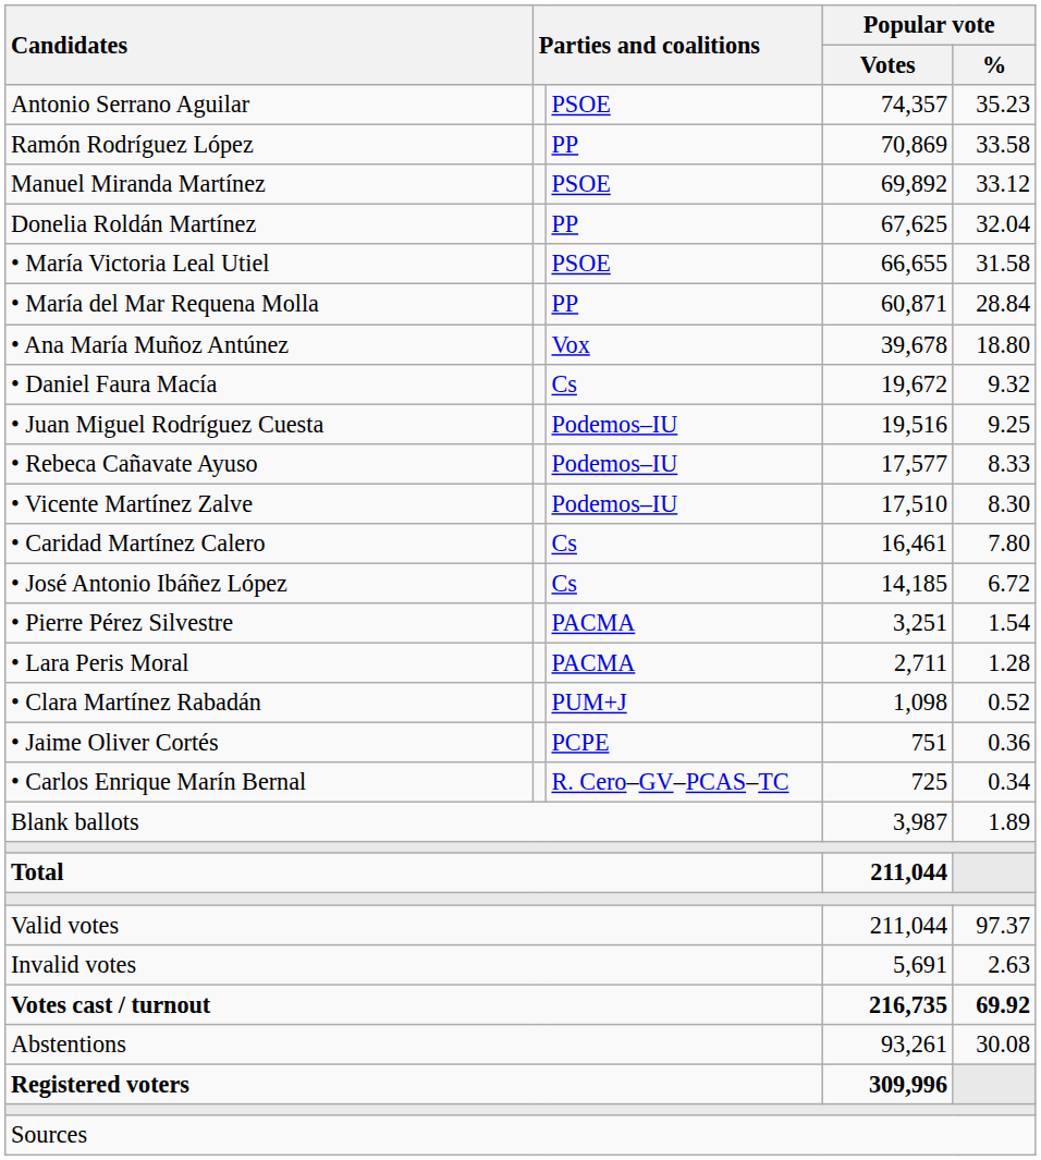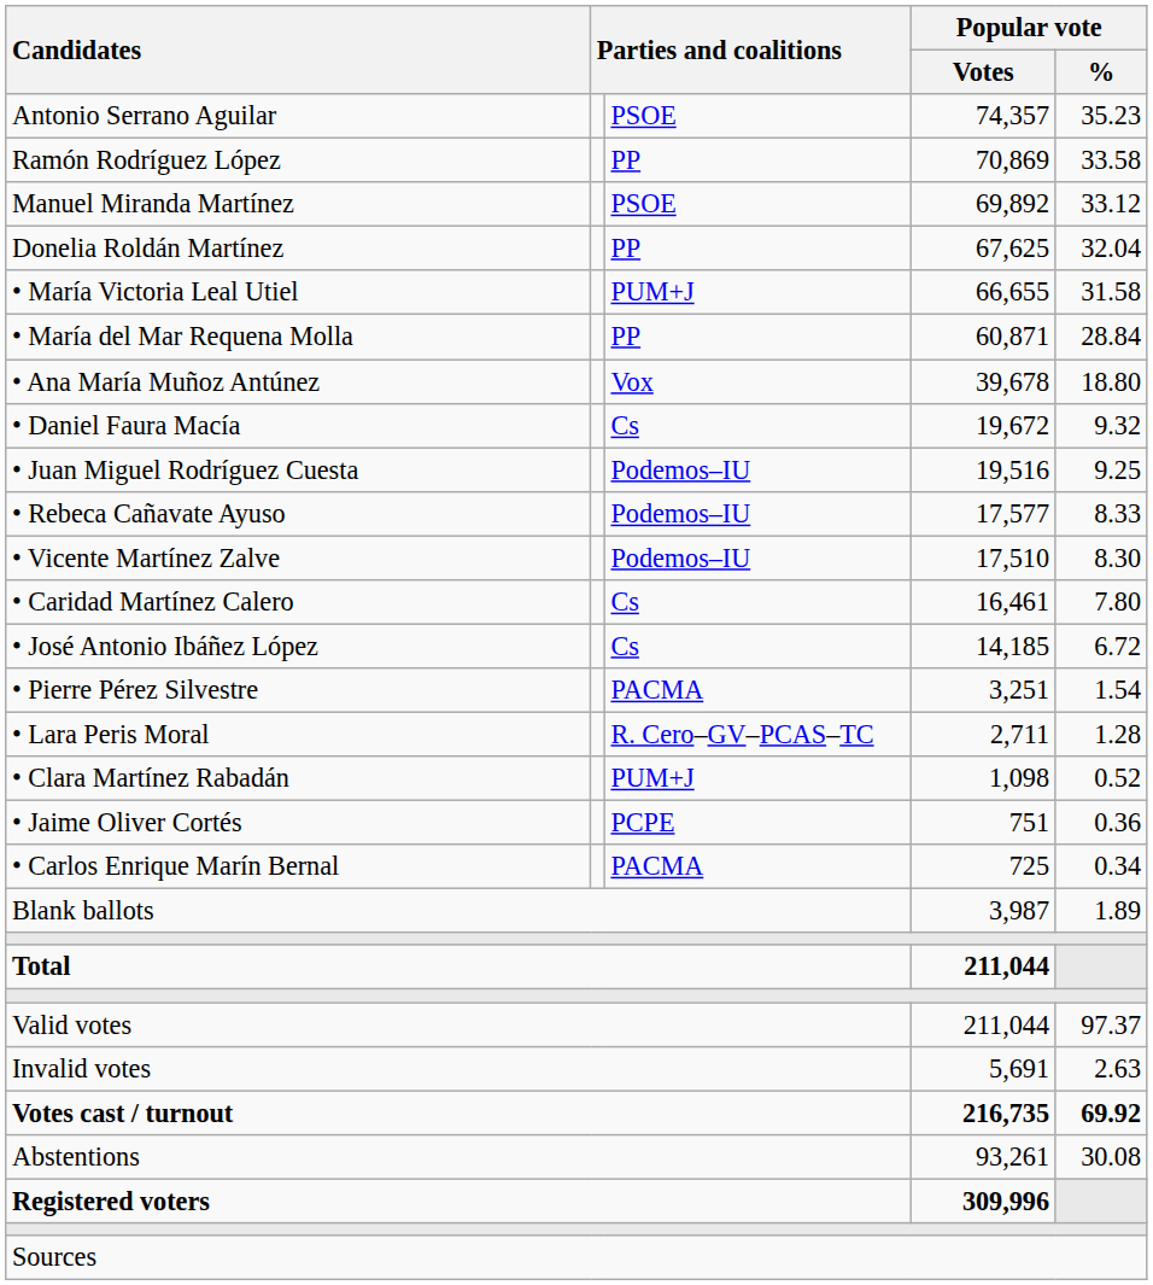• María Victoria Leal Utiel | column 3: PSOE -> PUM+J
• Lara Peris Moral | column 3: PACMA -> R. Cero–GV–PCAS–TC
• Carlos Enrique Marín Bernal | column 3: R. Cero–GV–PCAS–TC -> PACMA
